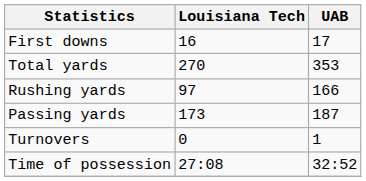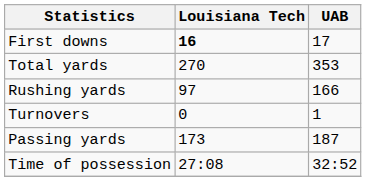First downs | Louisiana Tech: normal -> bold
rows swapped: Passing yards <-> Turnovers
